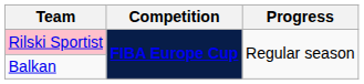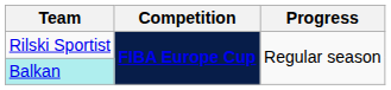Rilski Sportist | Team: pink background -> no background
Balkan | Team: no background -> paleturquoise background
